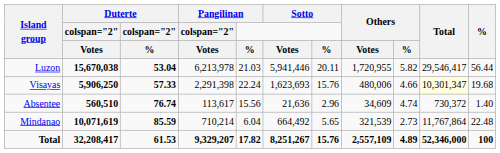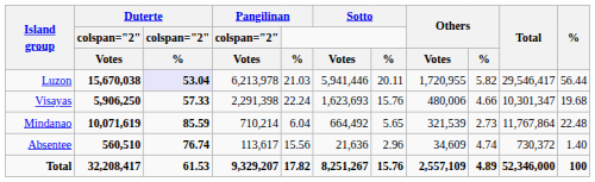Luzon | Duterte / colspan="2" / %: no background -> lavender background
Visayas | Total: lightyellow background -> no background
rows swapped: Mindanao <-> Absentee
